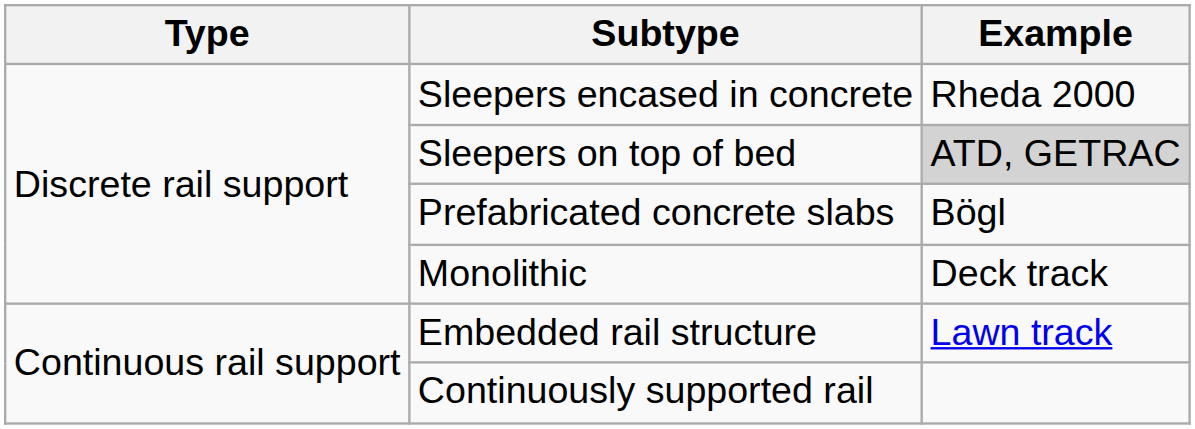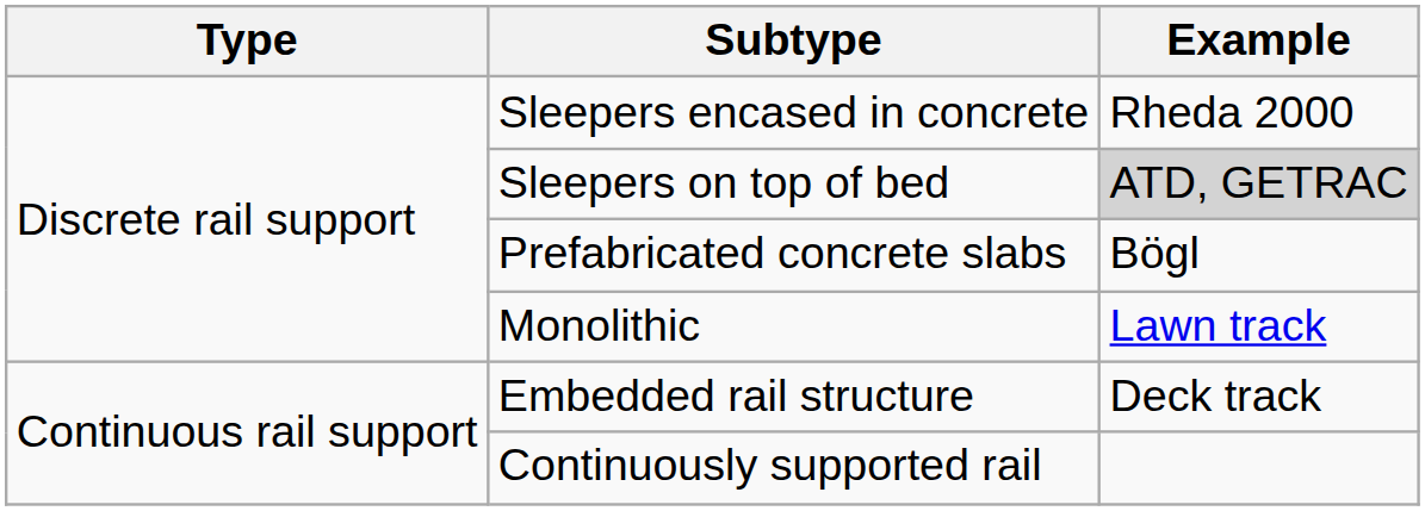Monolithic | Example: Deck track -> Lawn track
Embedded rail structure | Example: Lawn track -> Deck track
